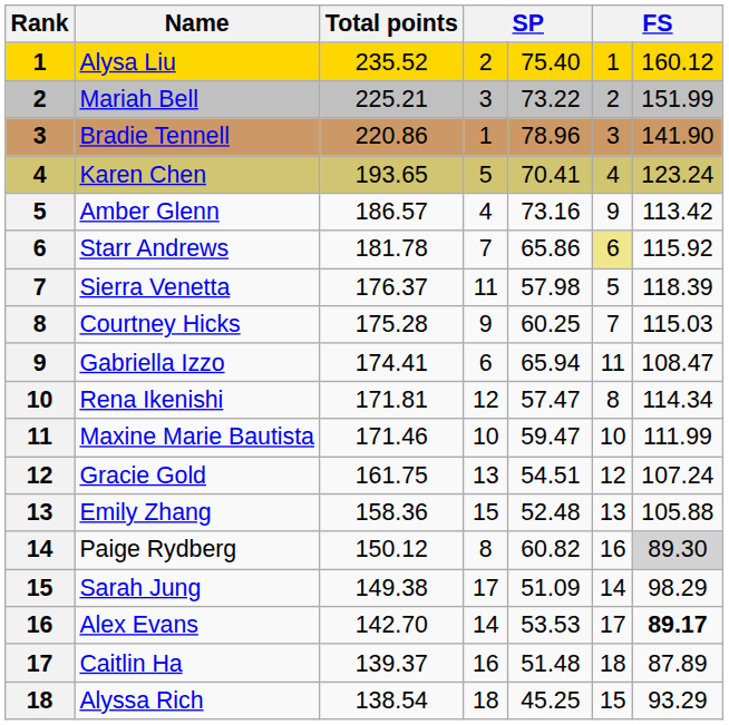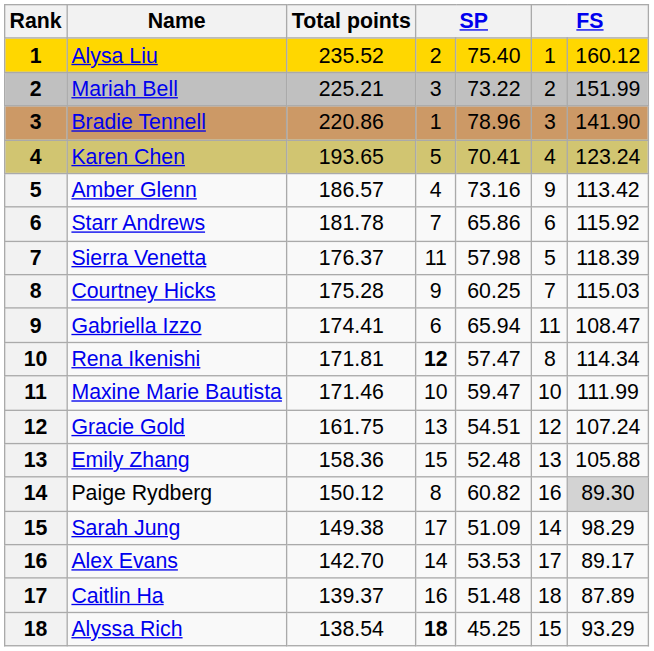Starr Andrews | column 6: khaki background -> no background
Rena Ikenishi | column 4: normal -> bold
Alex Evans | column 7: bold -> normal
Alyssa Rich | column 4: normal -> bold
